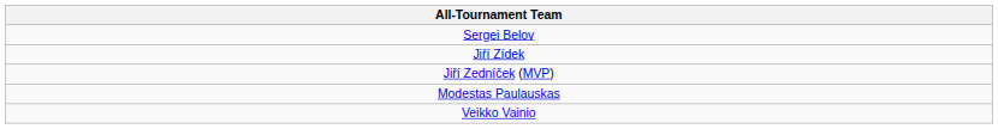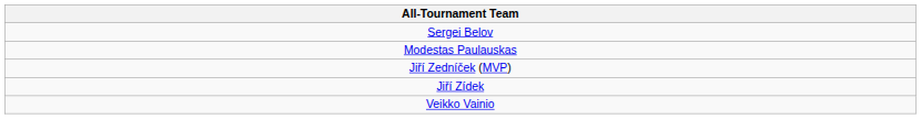row 3 | column 1: Jiří Zídek -> Modestas Paulauskas
row 5 | column 1: Modestas Paulauskas -> Jiří Zídek
